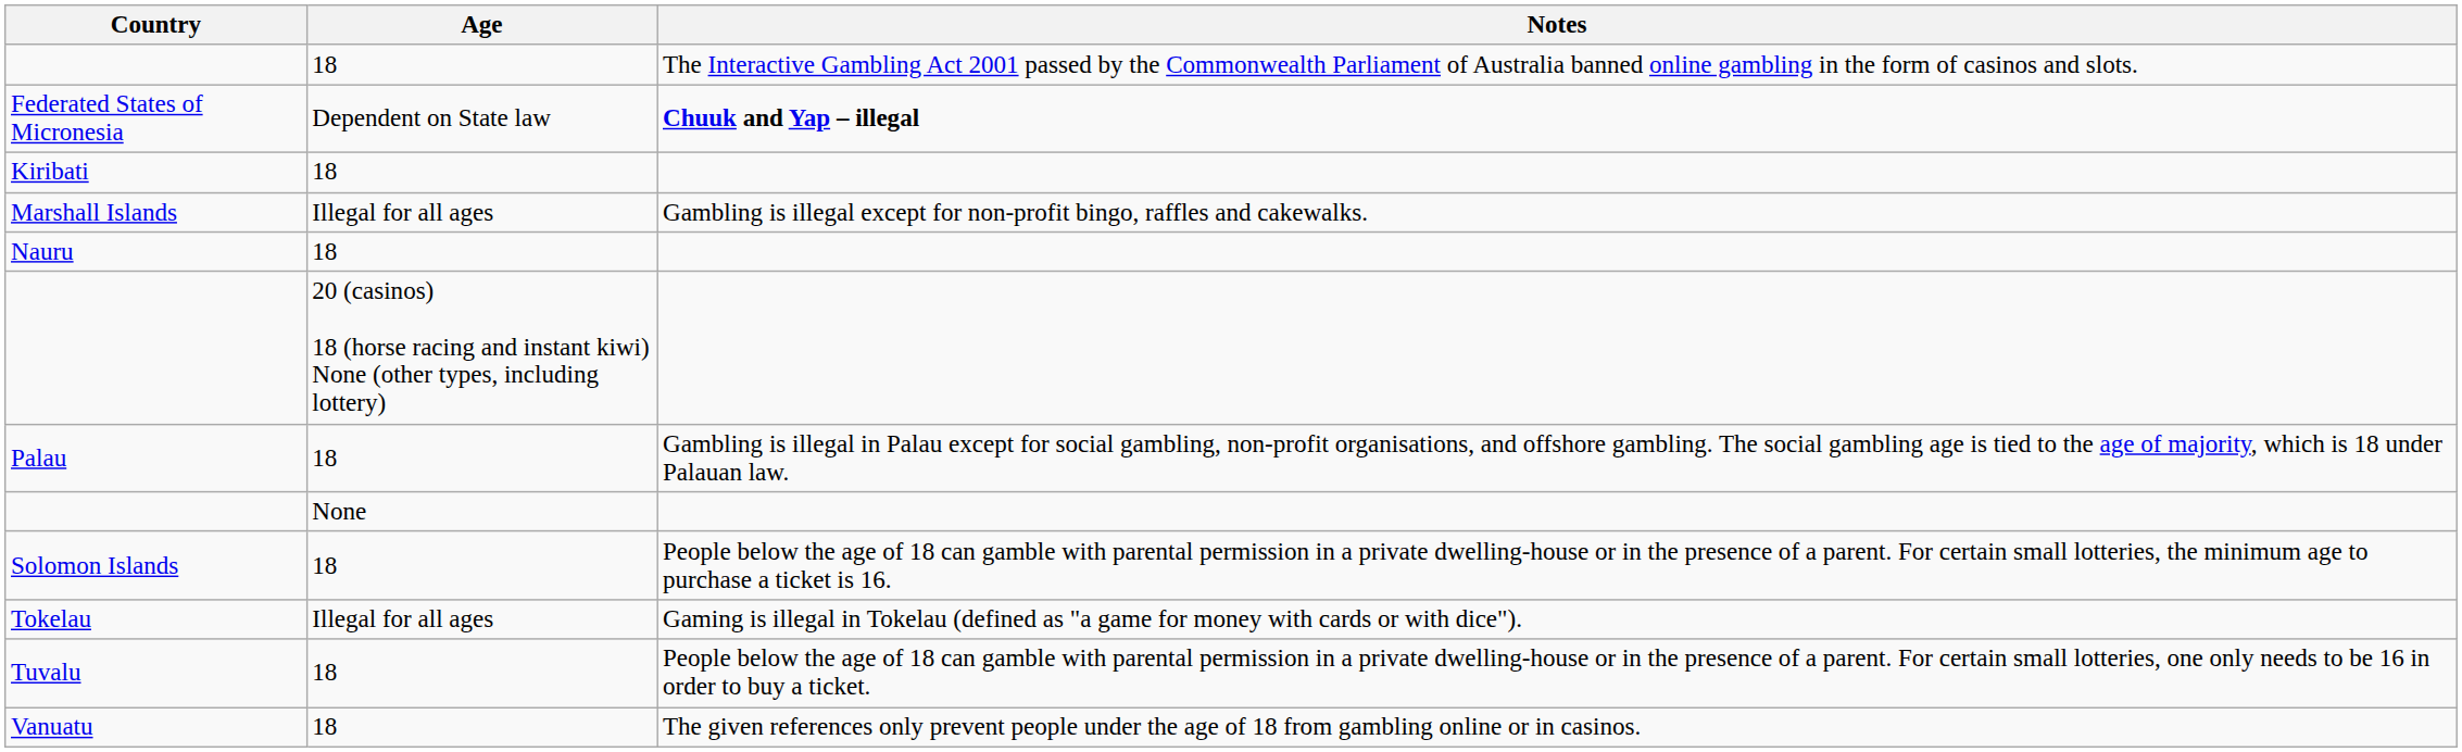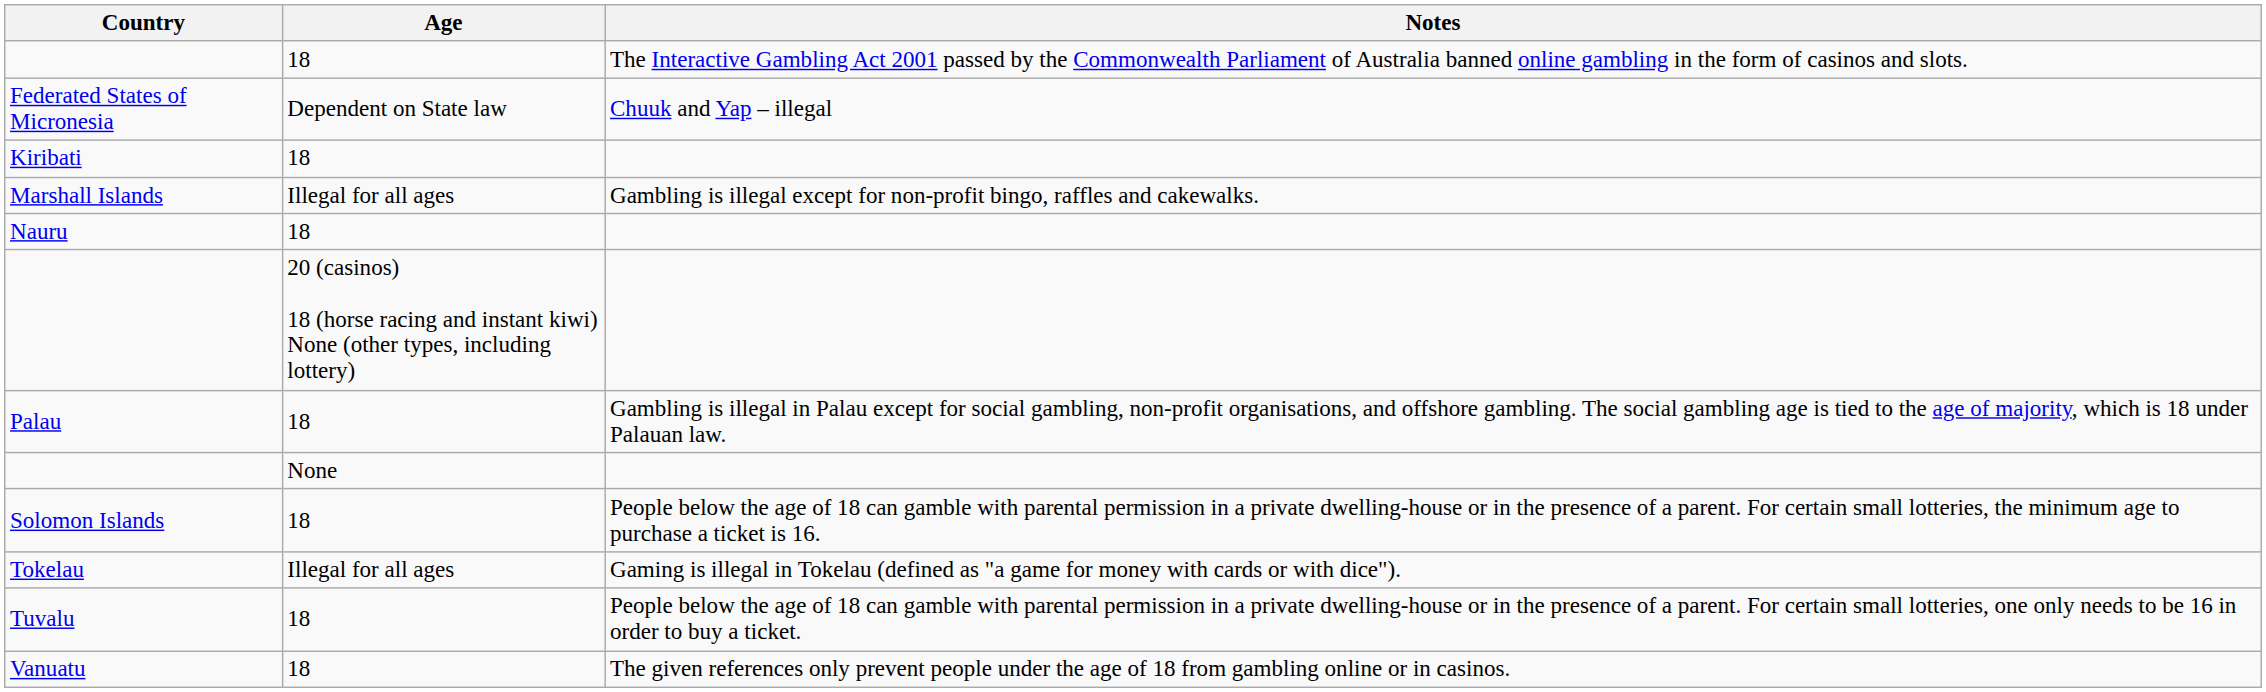Federated States of Micronesia | Notes: bold -> normal
